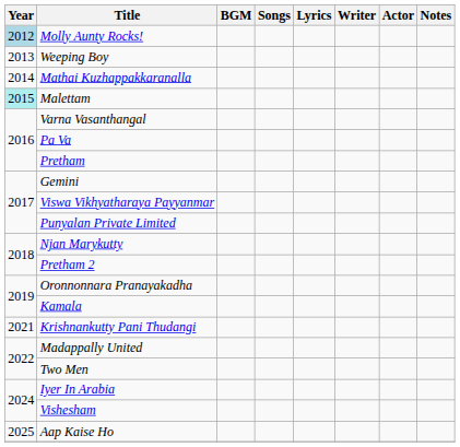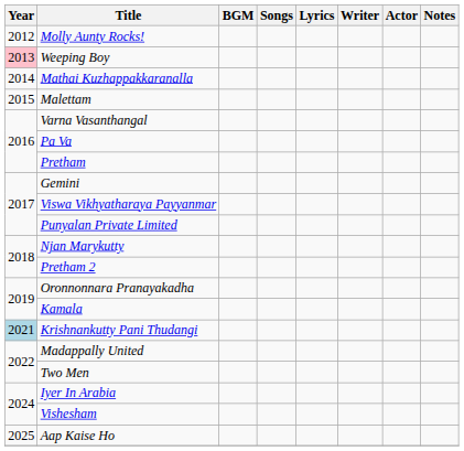Molly Aunty Rocks! | Year: lightblue background -> no background
Weeping Boy | Year: no background -> pink background
Malettam | Year: paleturquoise background -> no background
Krishnankutty Pani Thudangi | Year: no background -> lightblue background
